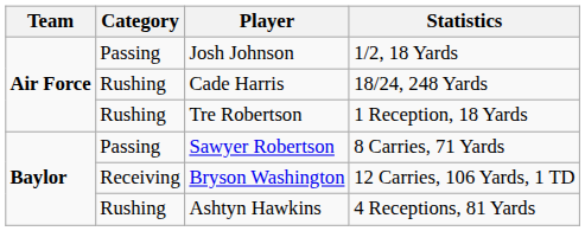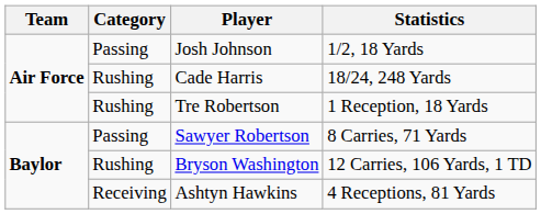Bryson Washington | Category: Receiving -> Rushing
Ashtyn Hawkins | Category: Rushing -> Receiving
